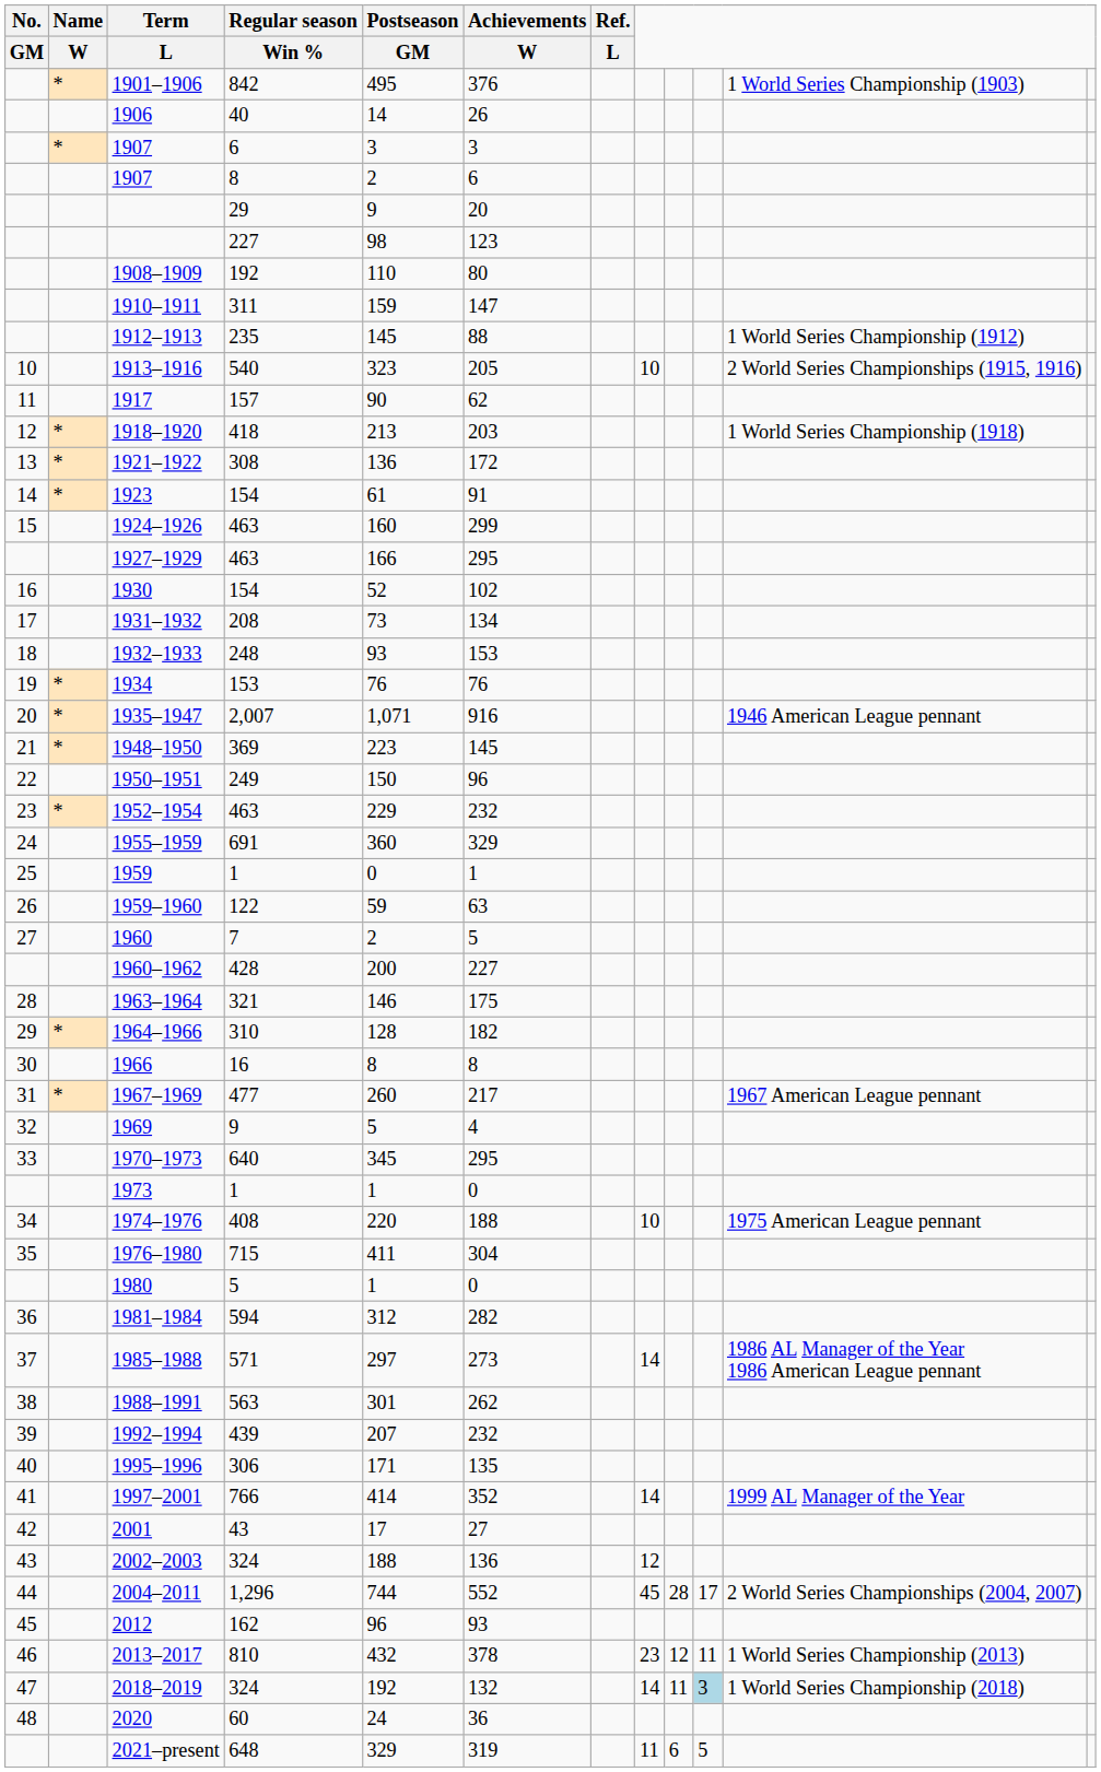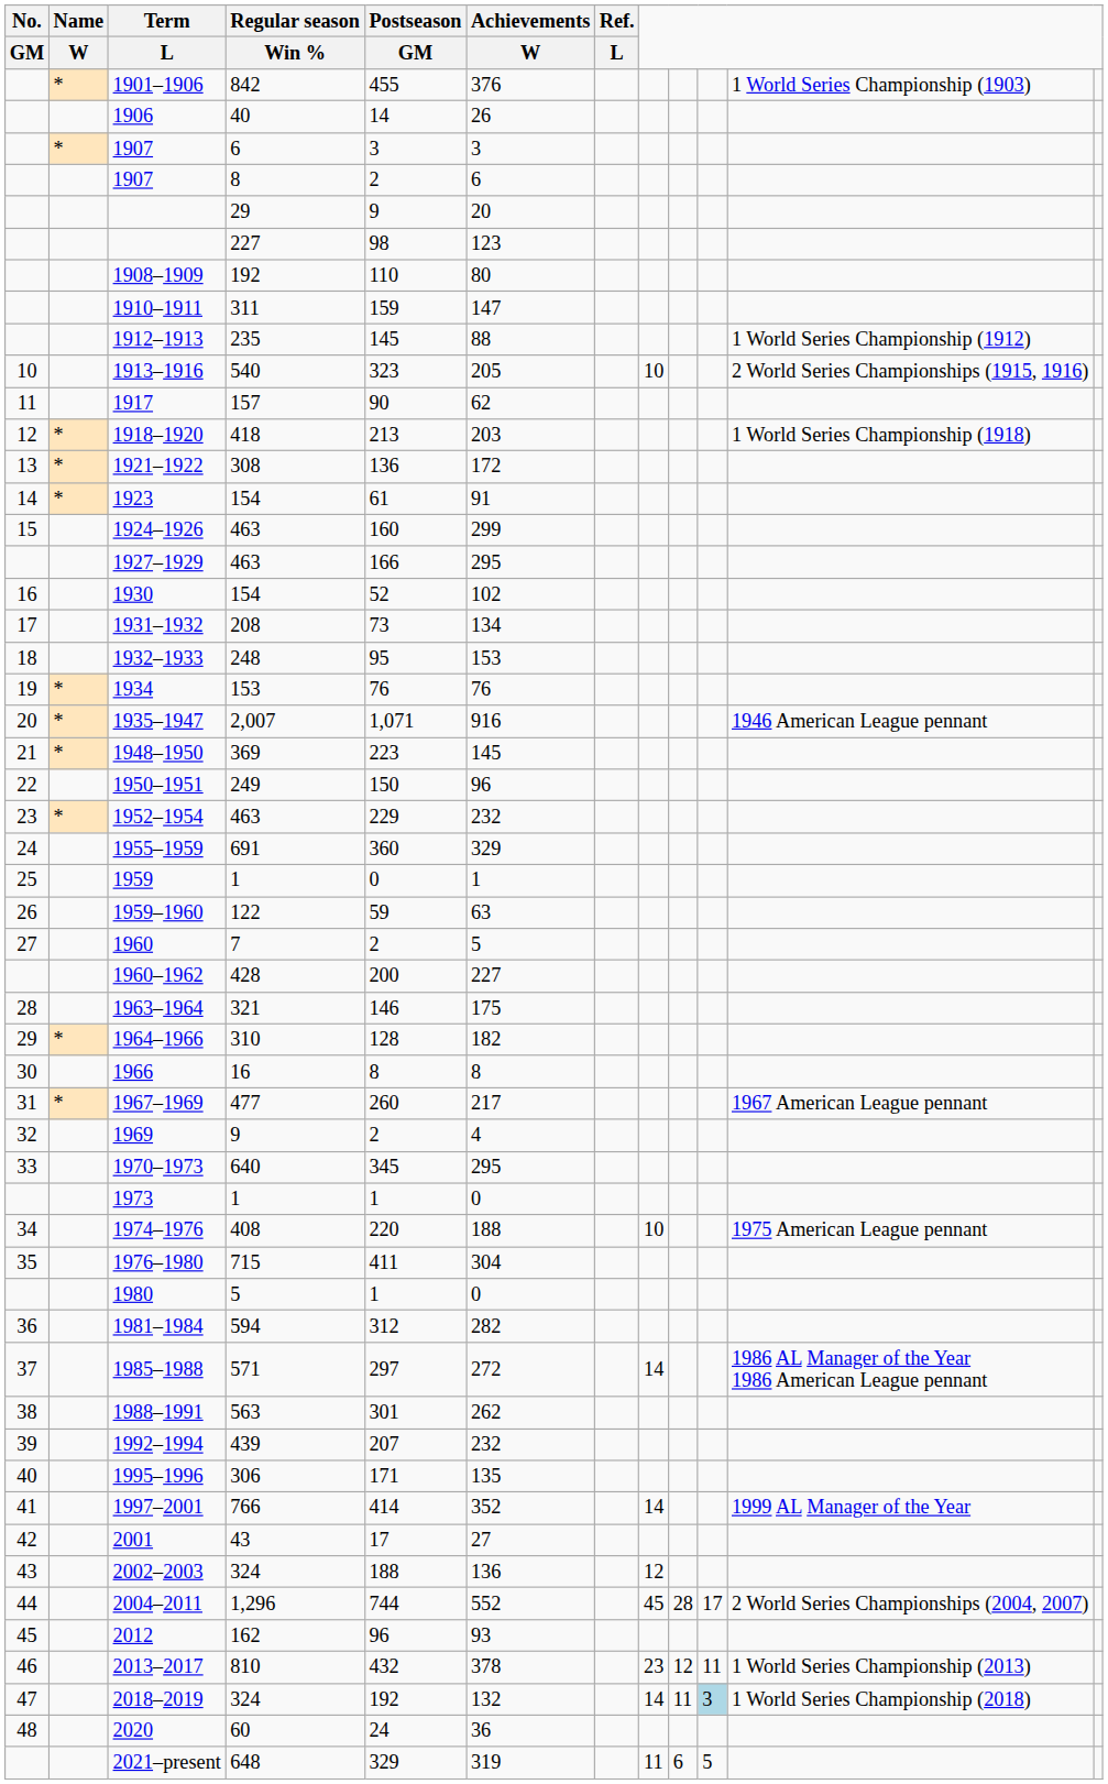1901–1906 | Postseason / GM: 495 -> 455
1932–1933 | Postseason / GM: 93 -> 95
1969 | Postseason / GM: 5 -> 2
1985–1988 | Achievements / W: 273 -> 272
